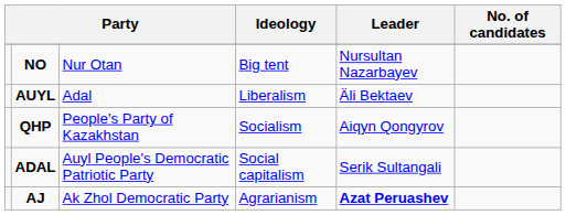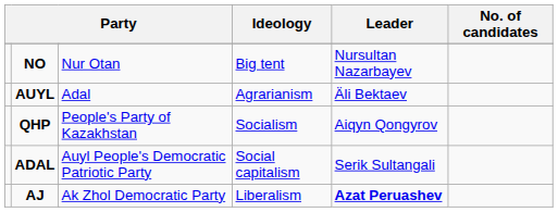AUYL | Ideology: Liberalism -> Agrarianism
AJ | Ideology: Agrarianism -> Liberalism
